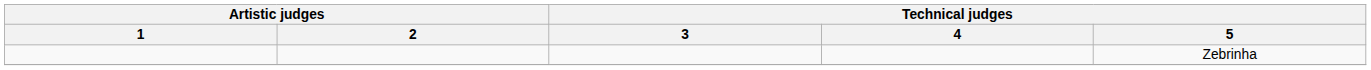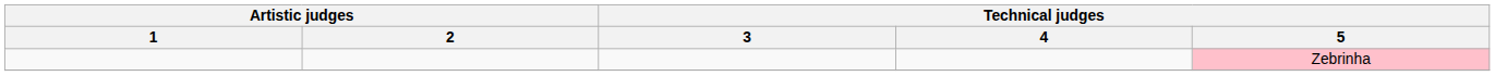row 3 | Technical judges / 5: no background -> pink background
